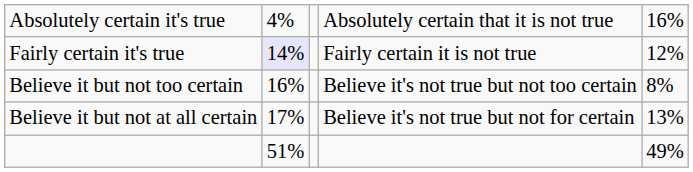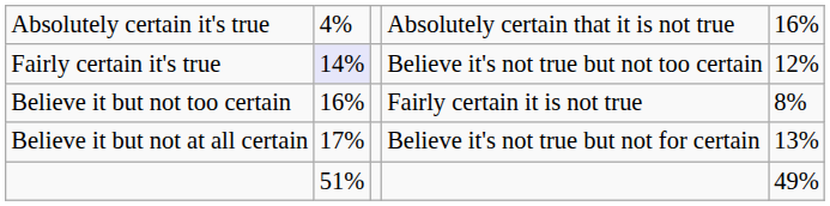Fairly certain it's true | column 4: Fairly certain it is not true -> Believe it's not true but not too certain
Believe it but not too certain | column 4: Believe it's not true but not too certain -> Fairly certain it is not true
